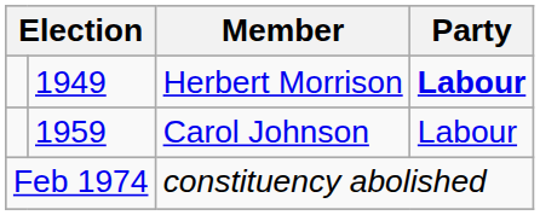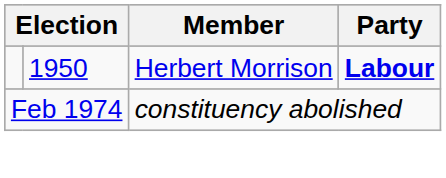Herbert Morrison | column 2: 1949 -> 1950
- row: 1959 | Carol Johnson | Labour
